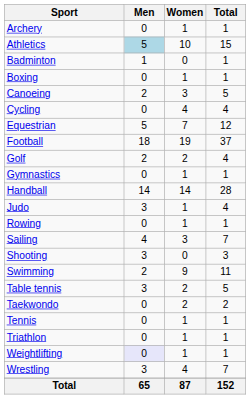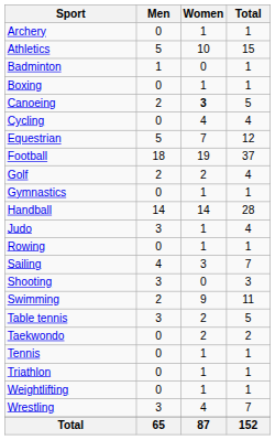Athletics | Men: lightblue background -> no background
Canoeing | Women: normal -> bold
Weightlifting | Men: lavender background -> no background
